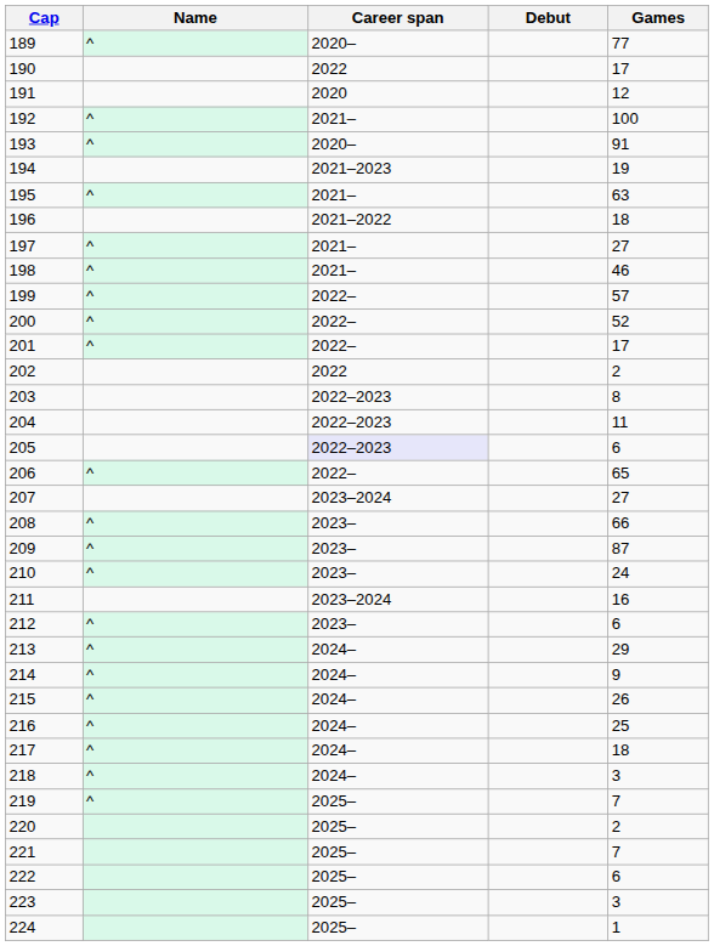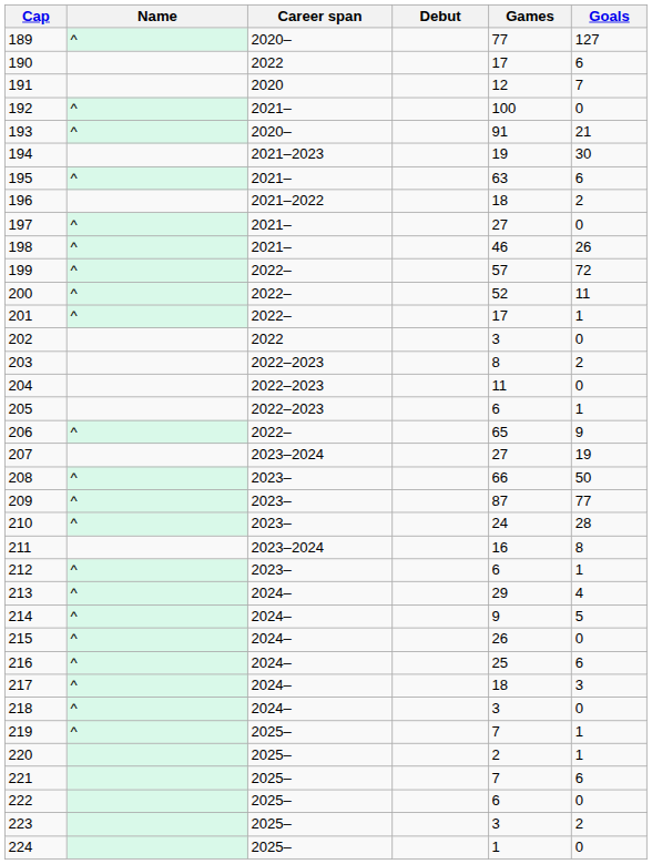+ column: Goals | 127 | 6 | 7 | 0 | 21 | 30 | 6 | 2 | 0 | 26 | 72 | 11 | 1 | 0 | 2 | 0 | 1 | 9 | 19 | 50 | 77 | 28 | 8 | 1 | 4 | 5 | 0 | 6 | 3 | 0 | 1 | 1 | 6 | 0 | 2 | 0
202 | Games: 2 -> 3
205 | Career span: lavender background -> no background
